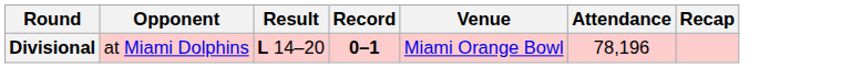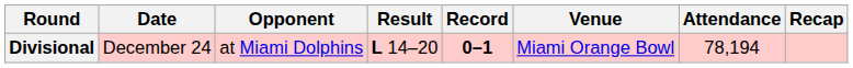+ column: Date | December 24
Divisional | Attendance: 78,196 -> 78,194
